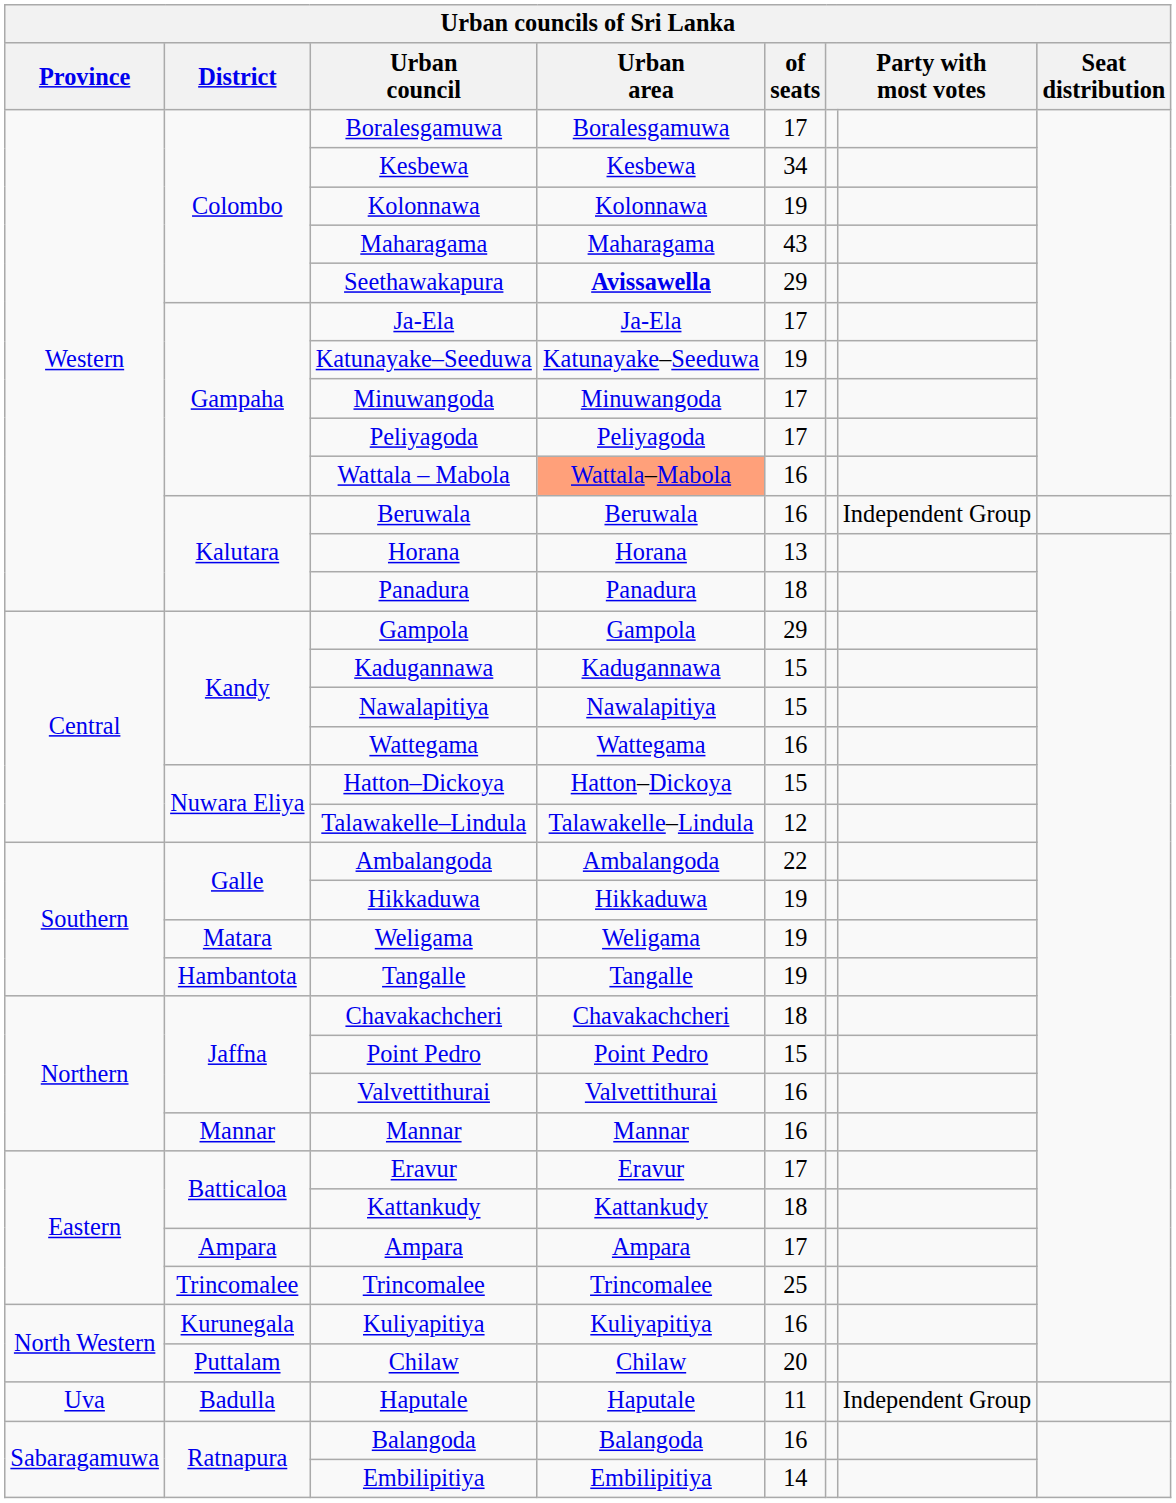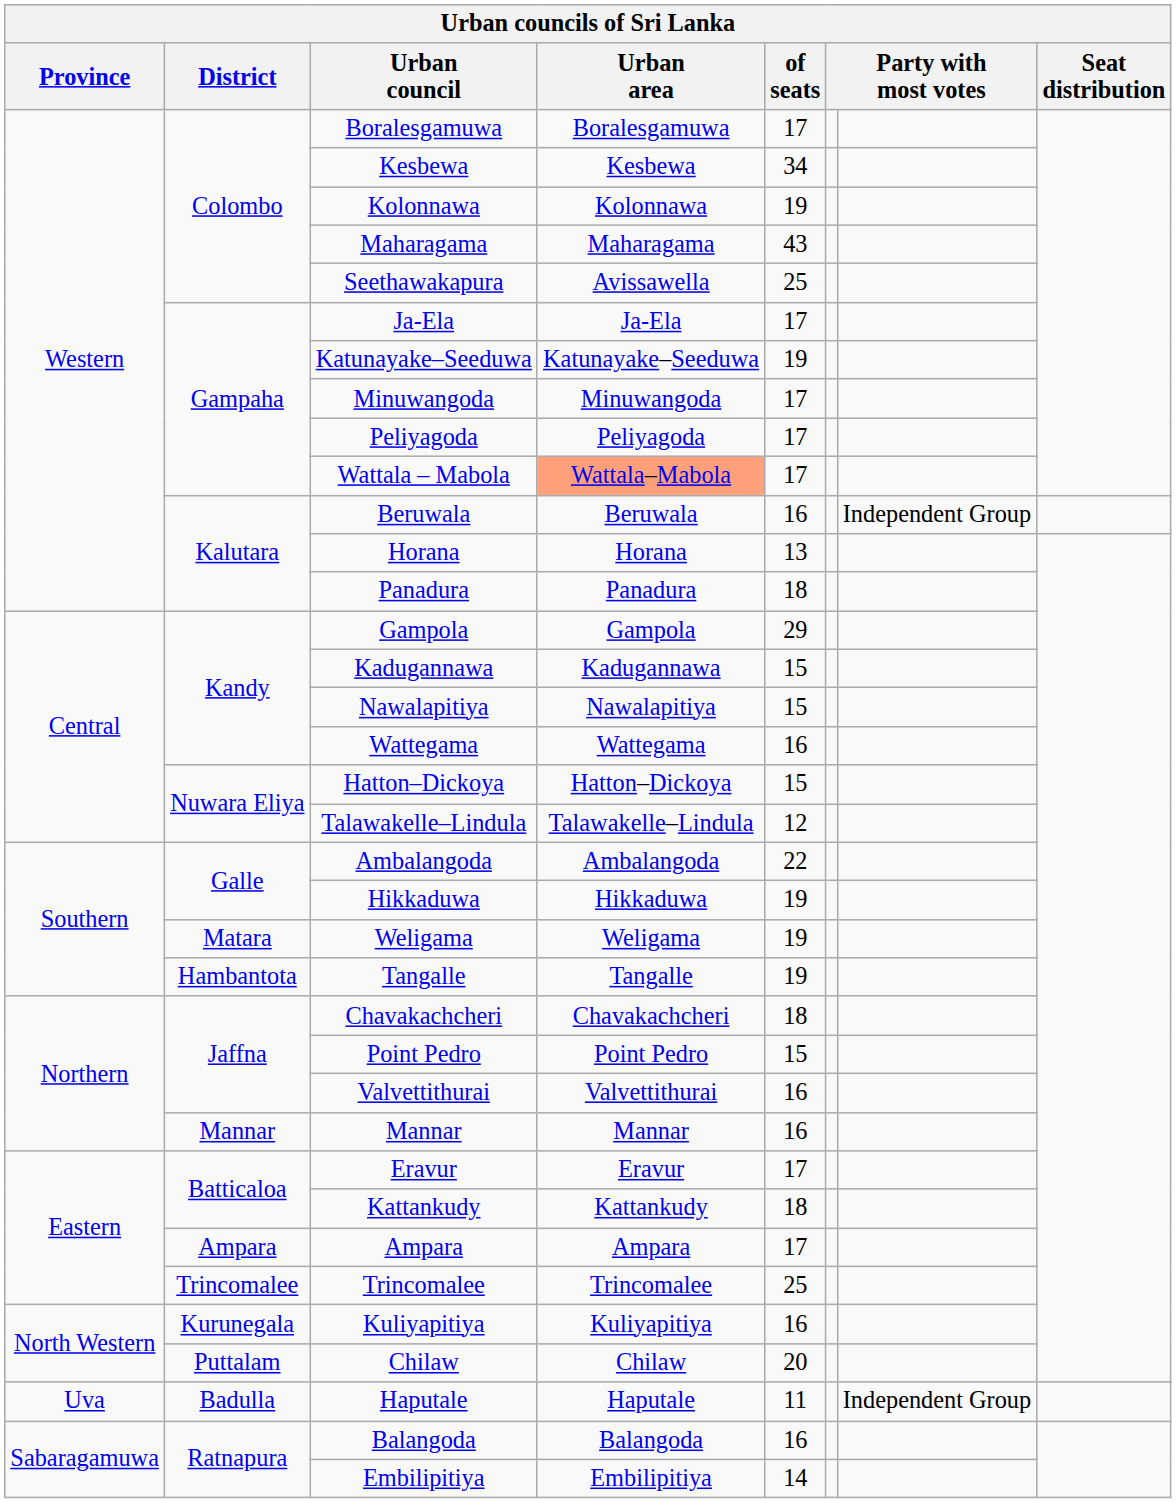Seethawakapura | Urban area: bold -> normal
Seethawakapura | of seats: 29 -> 25
Wattala – Mabola | of seats: 16 -> 17
